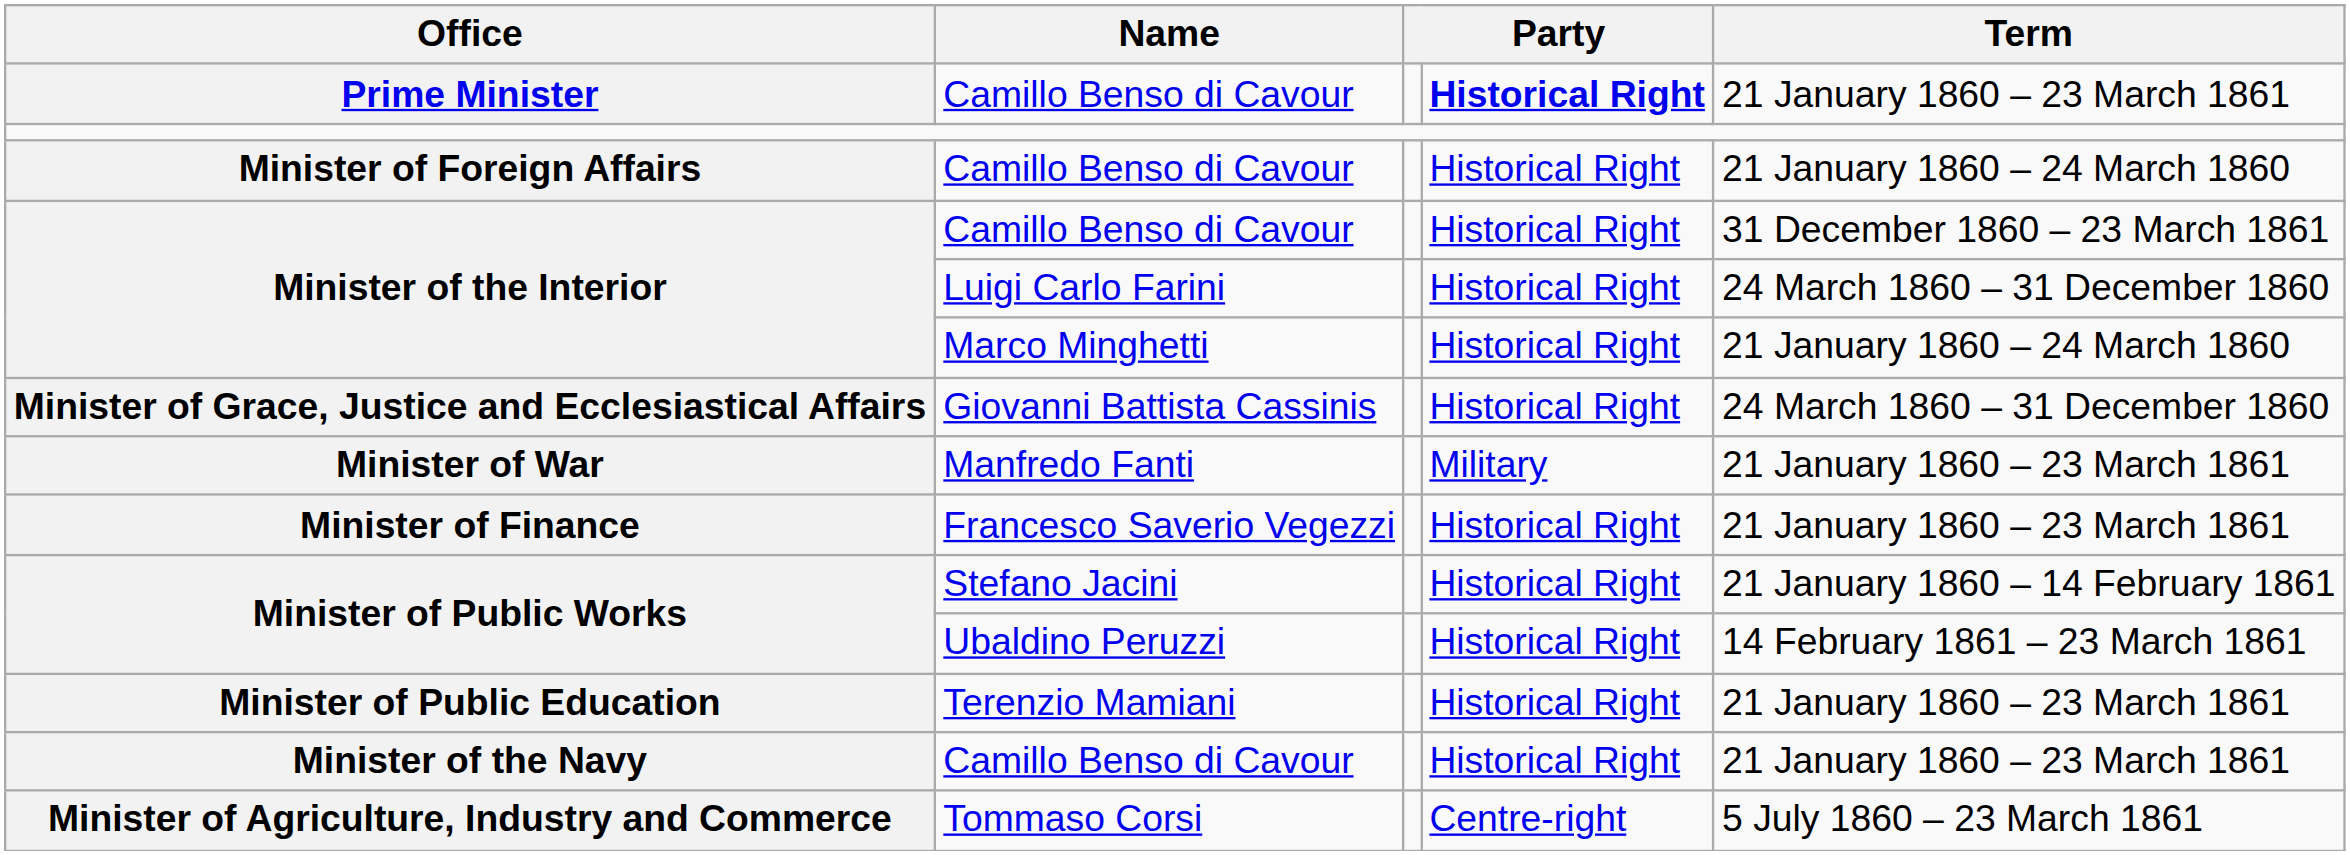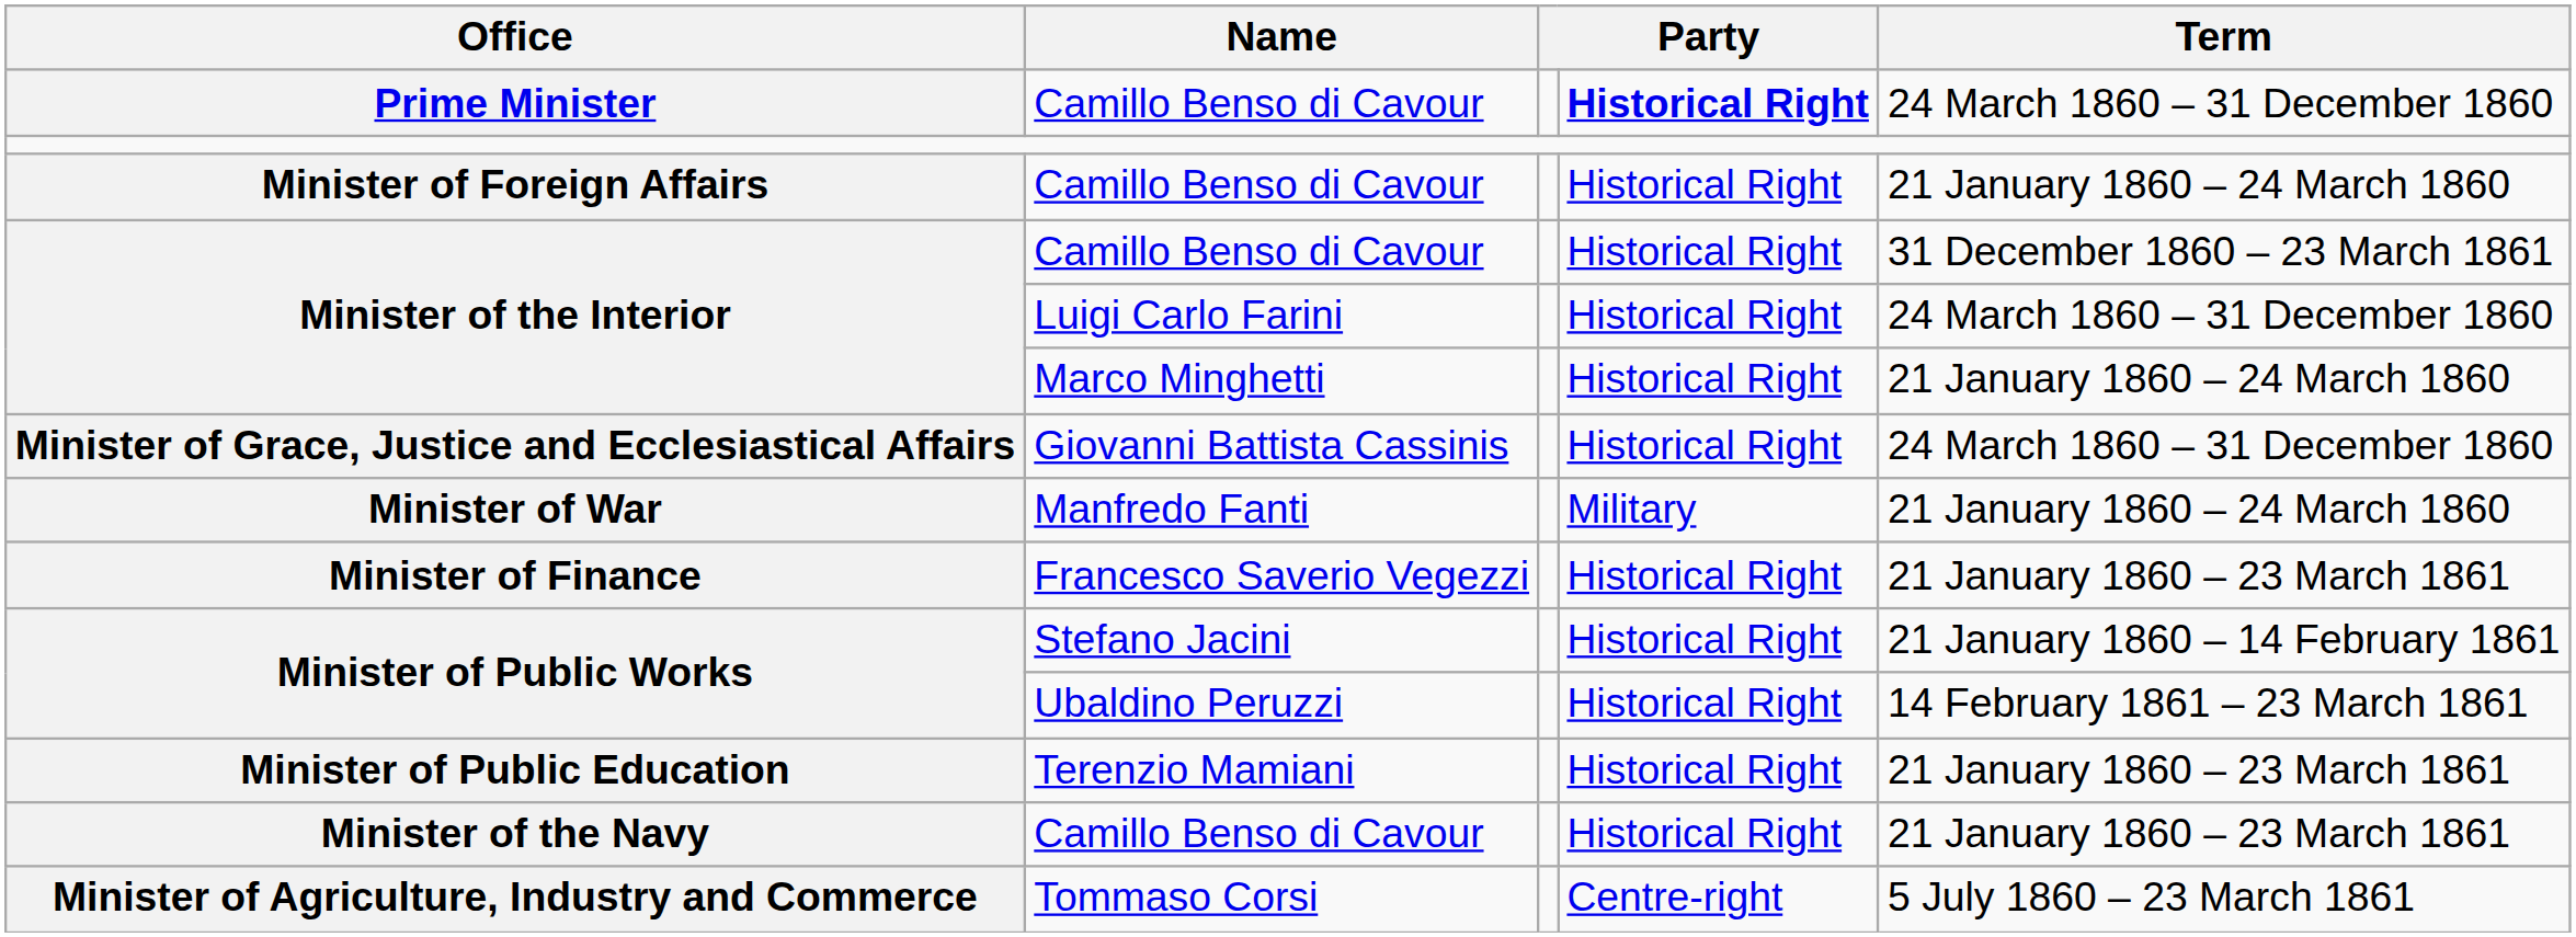Prime Minister | Term: 21 January 1860 – 23 March 1861 -> 24 March 1860 – 31 December 1860
Minister of War | Term: 21 January 1860 – 23 March 1861 -> 21 January 1860 – 24 March 1860
